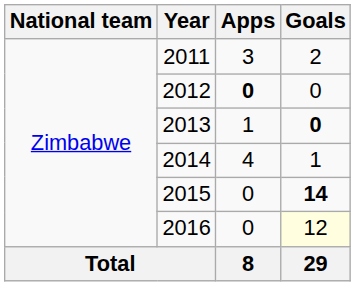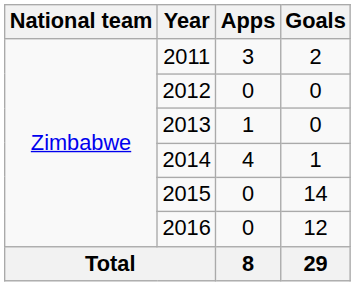2012 | Apps: bold -> normal
2013 | Goals: bold -> normal
2015 | Goals: bold -> normal
2016 | Goals: lightyellow background -> no background
